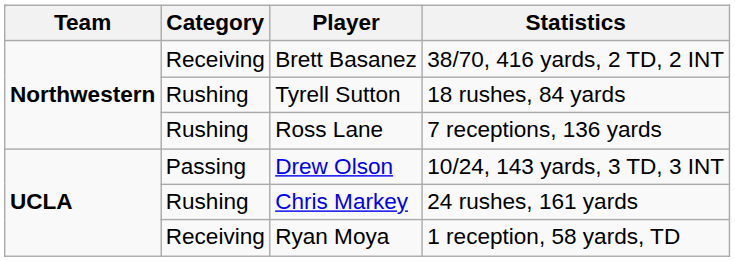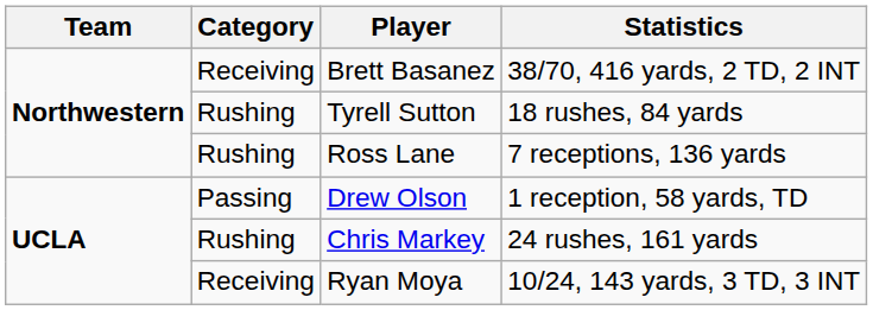Drew Olson | Statistics: 10/24, 143 yards, 3 TD, 3 INT -> 1 reception, 58 yards, TD
Ryan Moya | Statistics: 1 reception, 58 yards, TD -> 10/24, 143 yards, 3 TD, 3 INT
